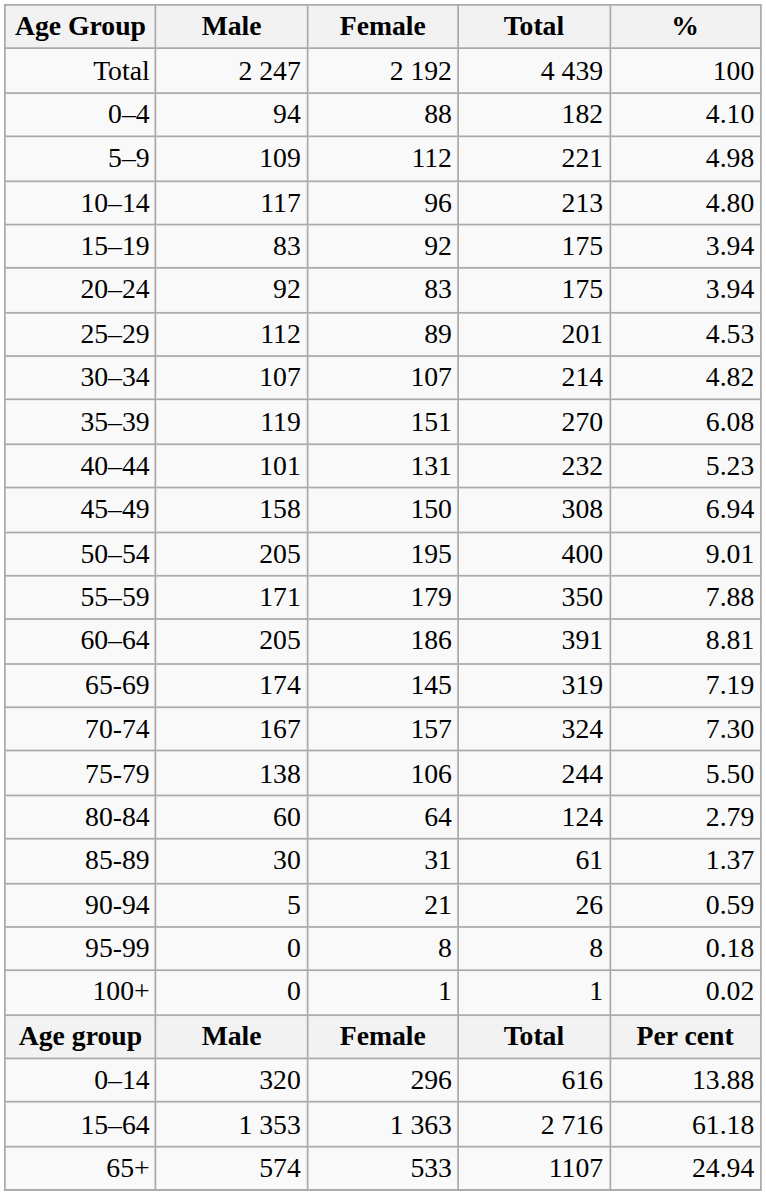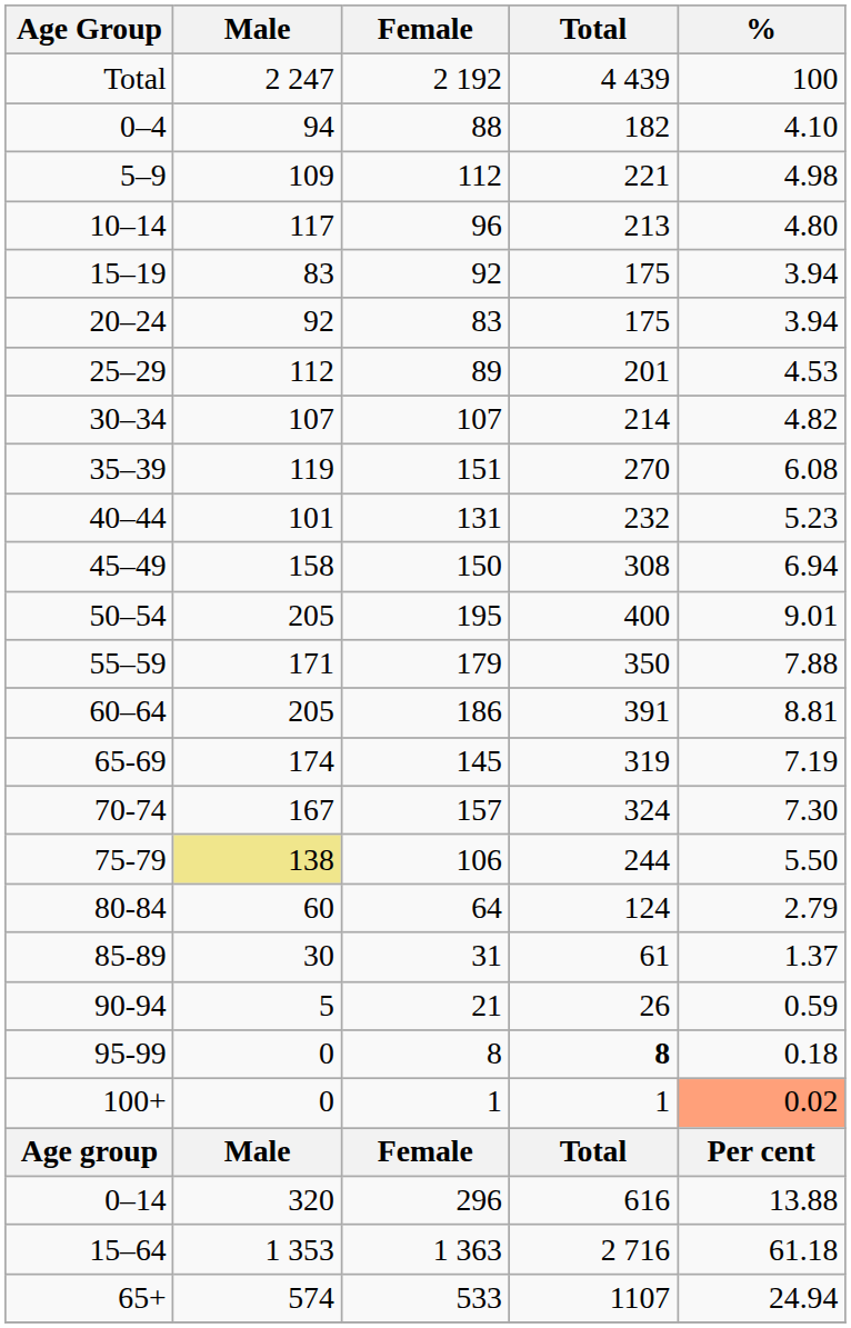75-79 | Male: no background -> khaki background
95-99 | Total: normal -> bold
100+ | %: no background -> lightsalmon background
